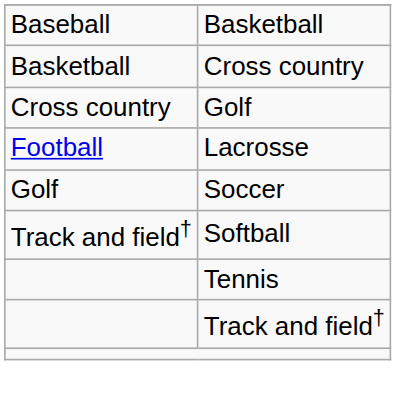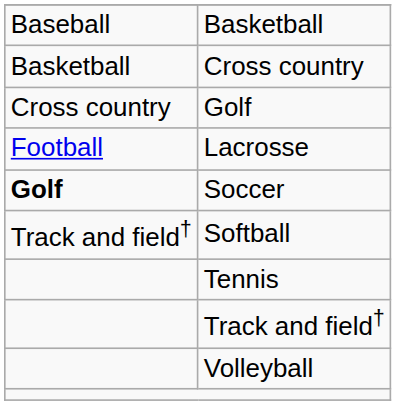Soccer | column 1: normal -> bold
+ row: Volleyball
